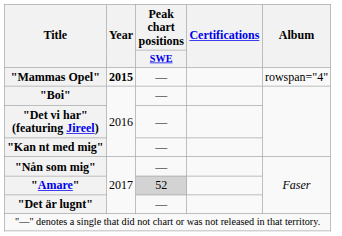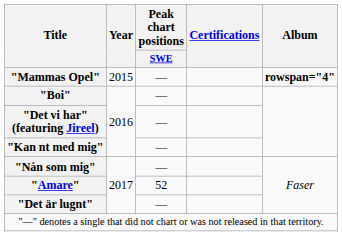"Mammas Opel" | Year: bold -> normal
"Mammas Opel" | Album: normal -> bold
"Amare" | Peak chart positions / SWE: lightgrey background -> no background
